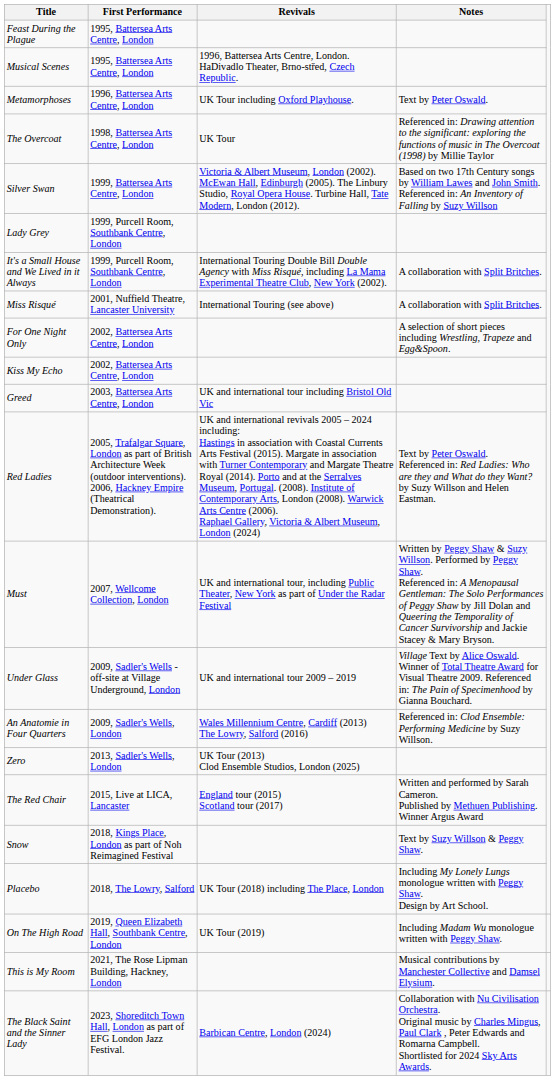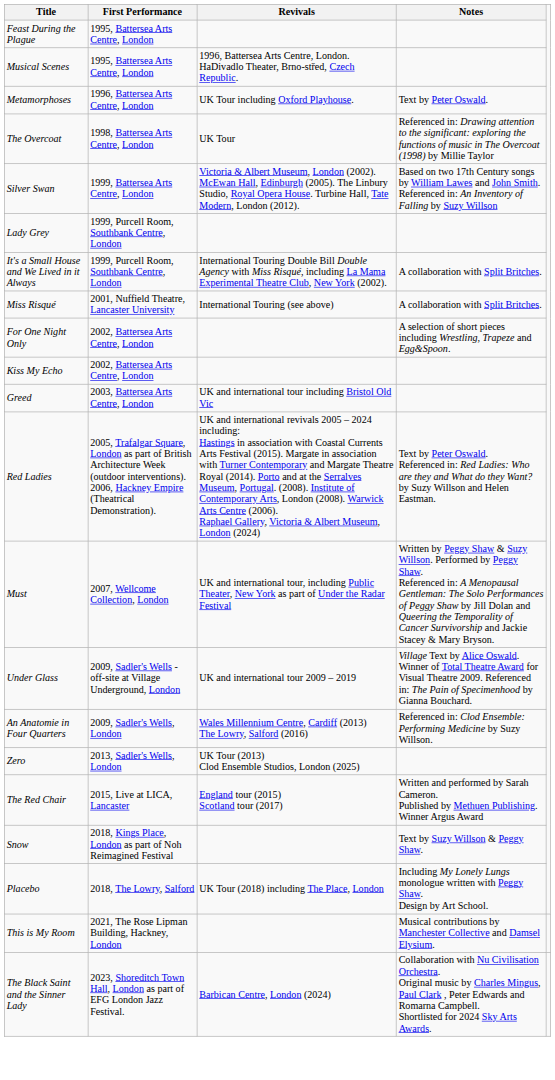- row: On The High Road | 2019, Queen Elizabeth Hall, Southbank Centre, London | UK Tour (2019) | Including Madam Wu monologue written with Peggy Shaw.
